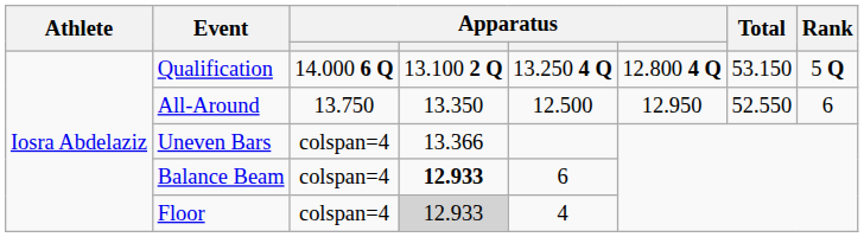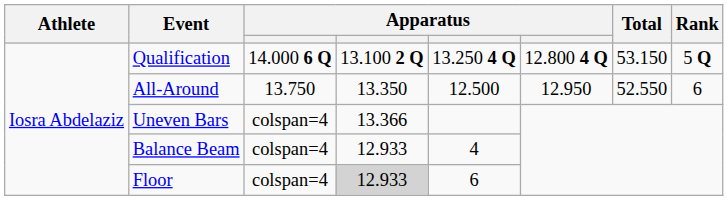Balance Beam | column 4: bold -> normal
Balance Beam | column 5: 6 -> 4
Floor | column 5: 4 -> 6
